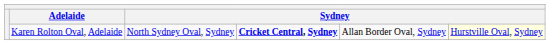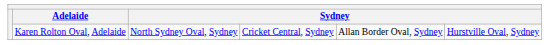Karen Rolton Oval, Adelaide | column 4: bold -> normal
Karen Rolton Oval, Adelaide | column 6: lightyellow background -> no background
